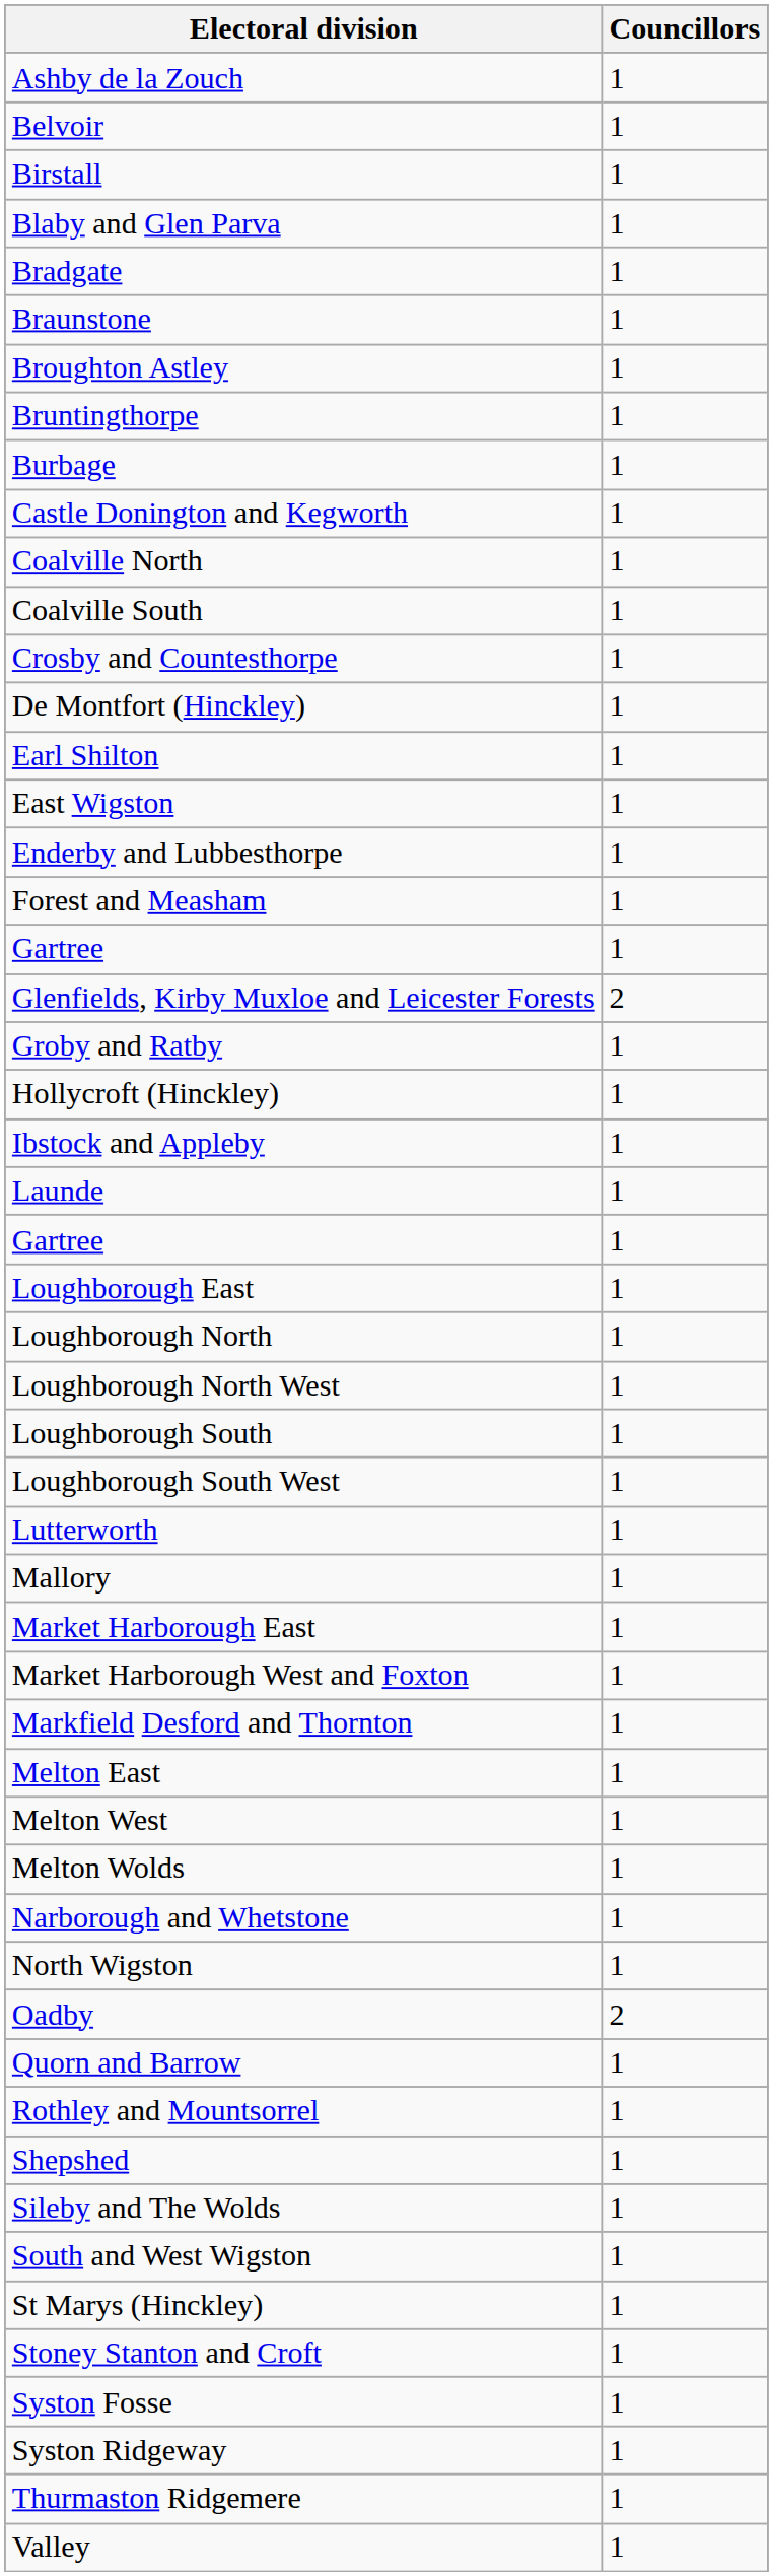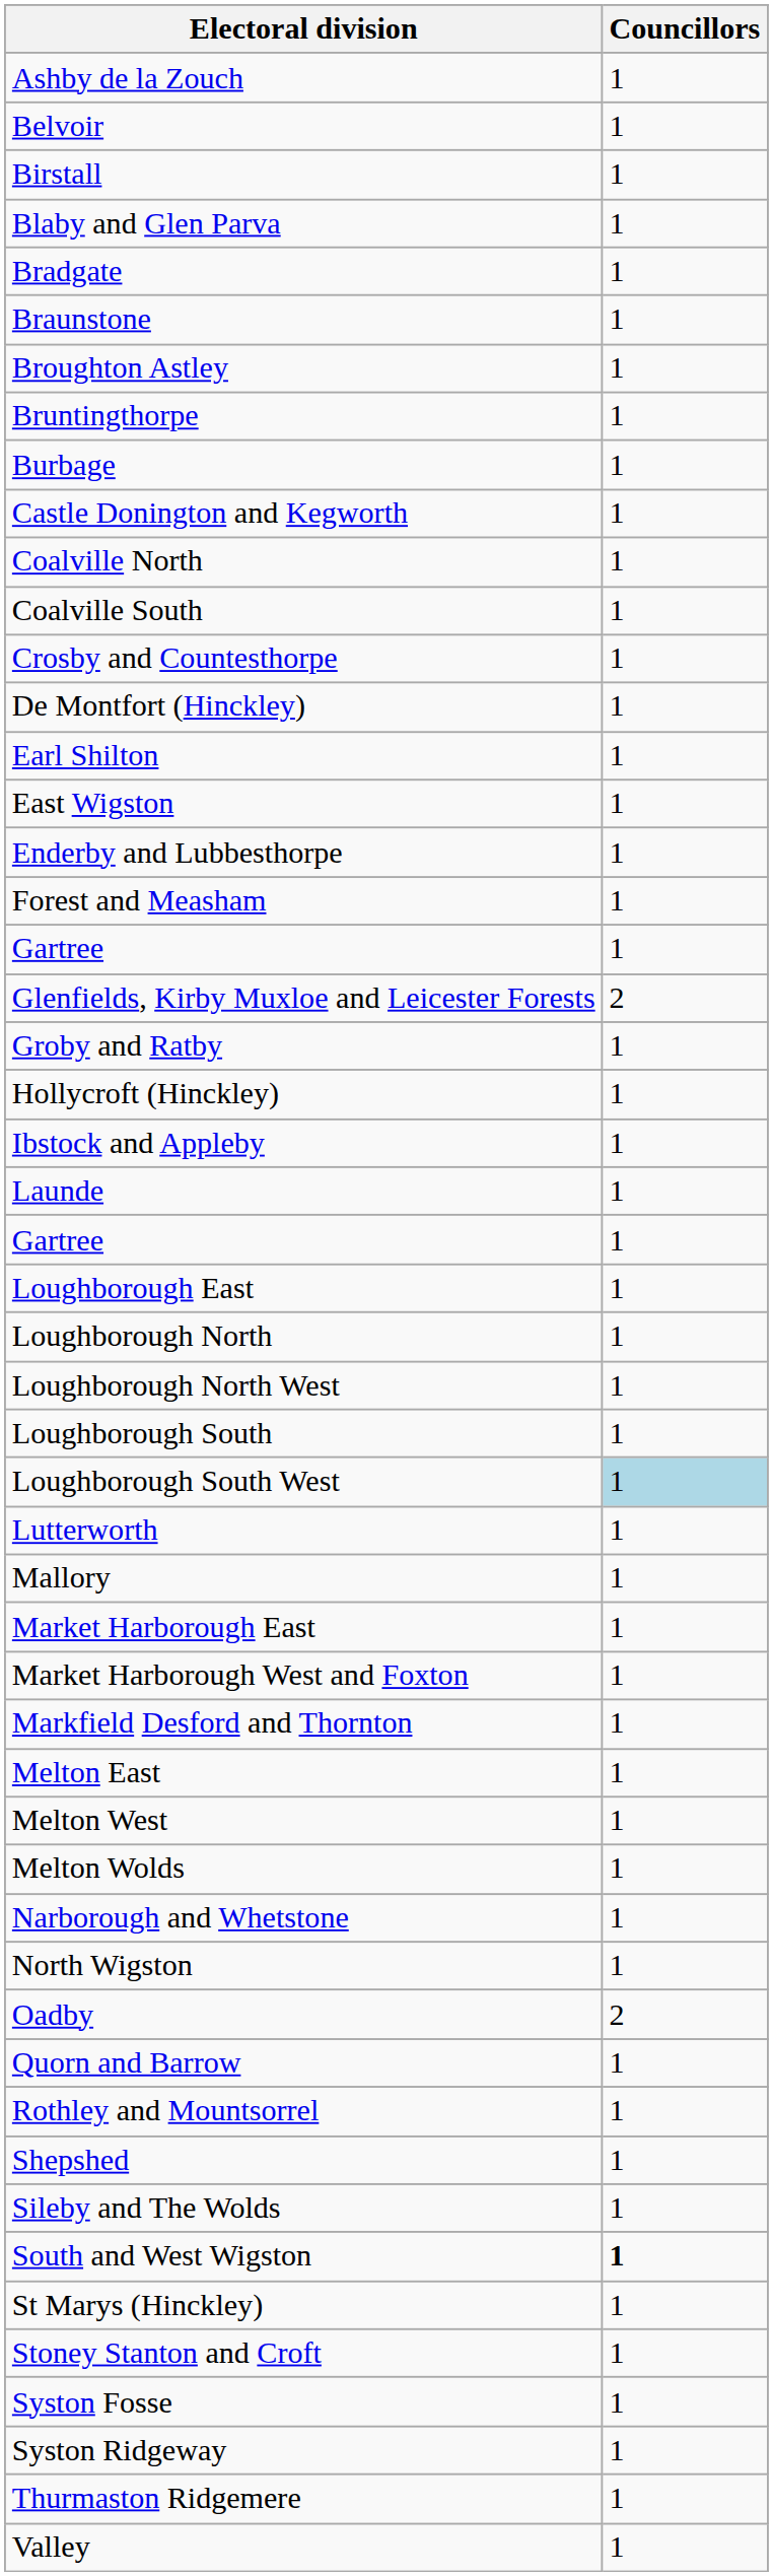row 31 | Councillors: no background -> lightblue background
row 47 | Councillors: normal -> bold
